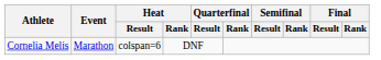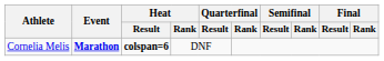Cornelia Melis | Event: normal -> bold
Cornelia Melis | Heat / Result: normal -> bold
